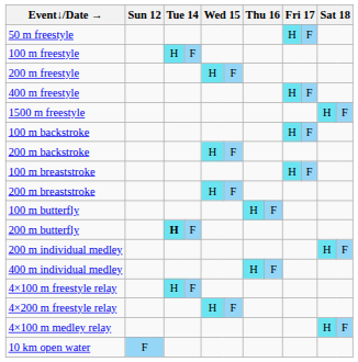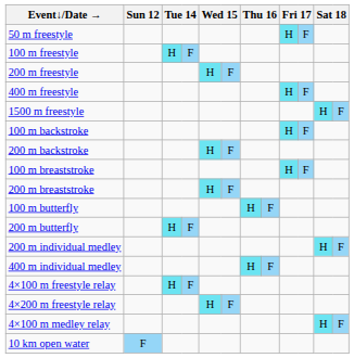200 m butterfly | column 3: bold -> normal
